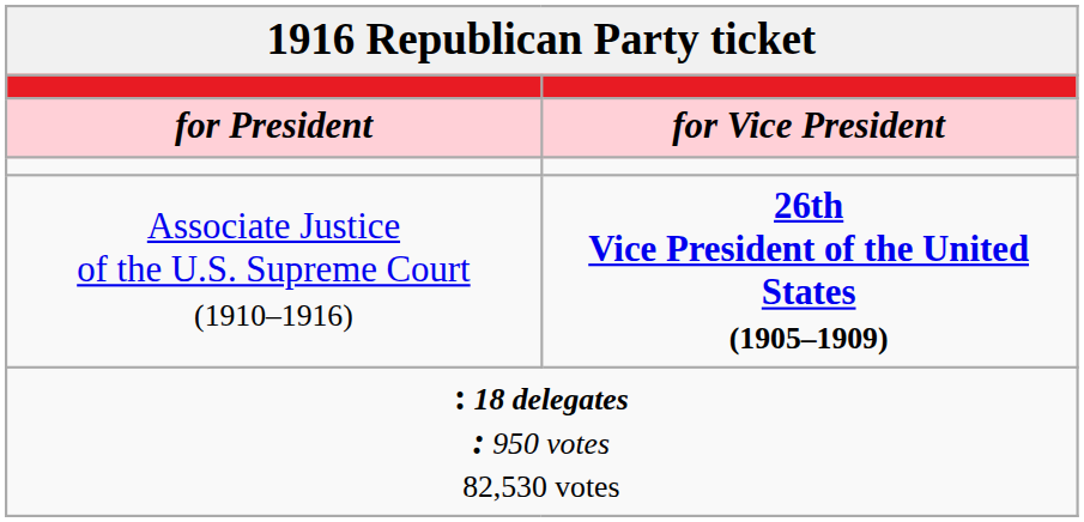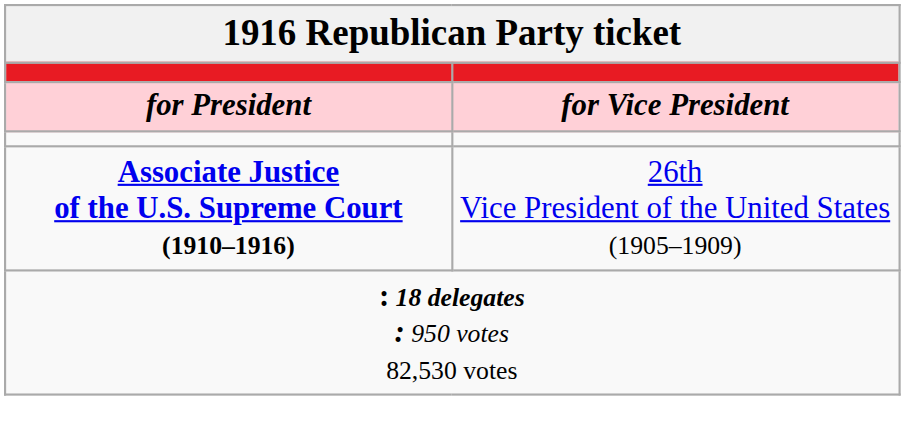Associate Justice of the U.S. Supreme Court (1910–1916) | column 1: normal -> bold
Associate Justice of the U.S. Supreme Court (1910–1916) | column 2: bold -> normal
